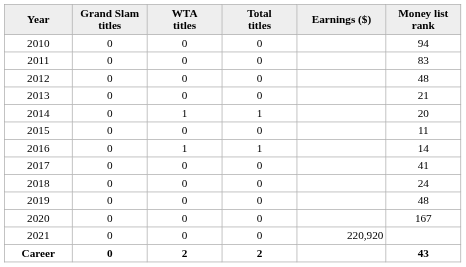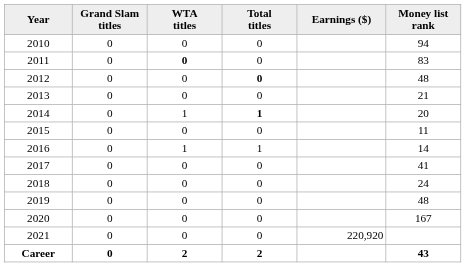2011 | column 3: normal -> bold
2012 | column 4: normal -> bold
2014 | column 4: normal -> bold
